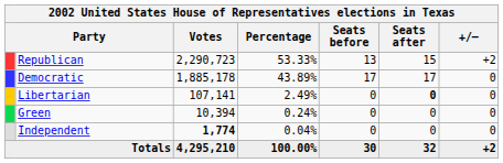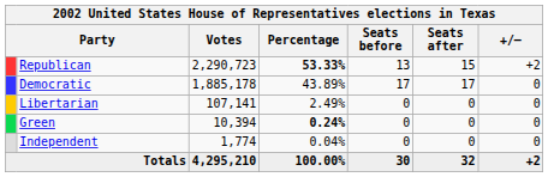Republican | Percentage: normal -> bold
Libertarian | Seats after: bold -> normal
Green | Percentage: normal -> bold
Independent | Votes: bold -> normal
